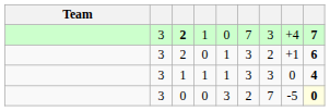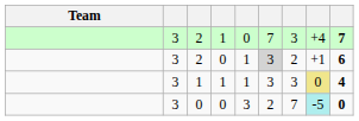row 2 | column 3: bold -> normal
row 3 | column 6: no background -> lightgrey background
row 4 | column 8: no background -> khaki background
row 5 | column 8: no background -> paleturquoise background
row 5 | column 9: lightyellow background -> no background
